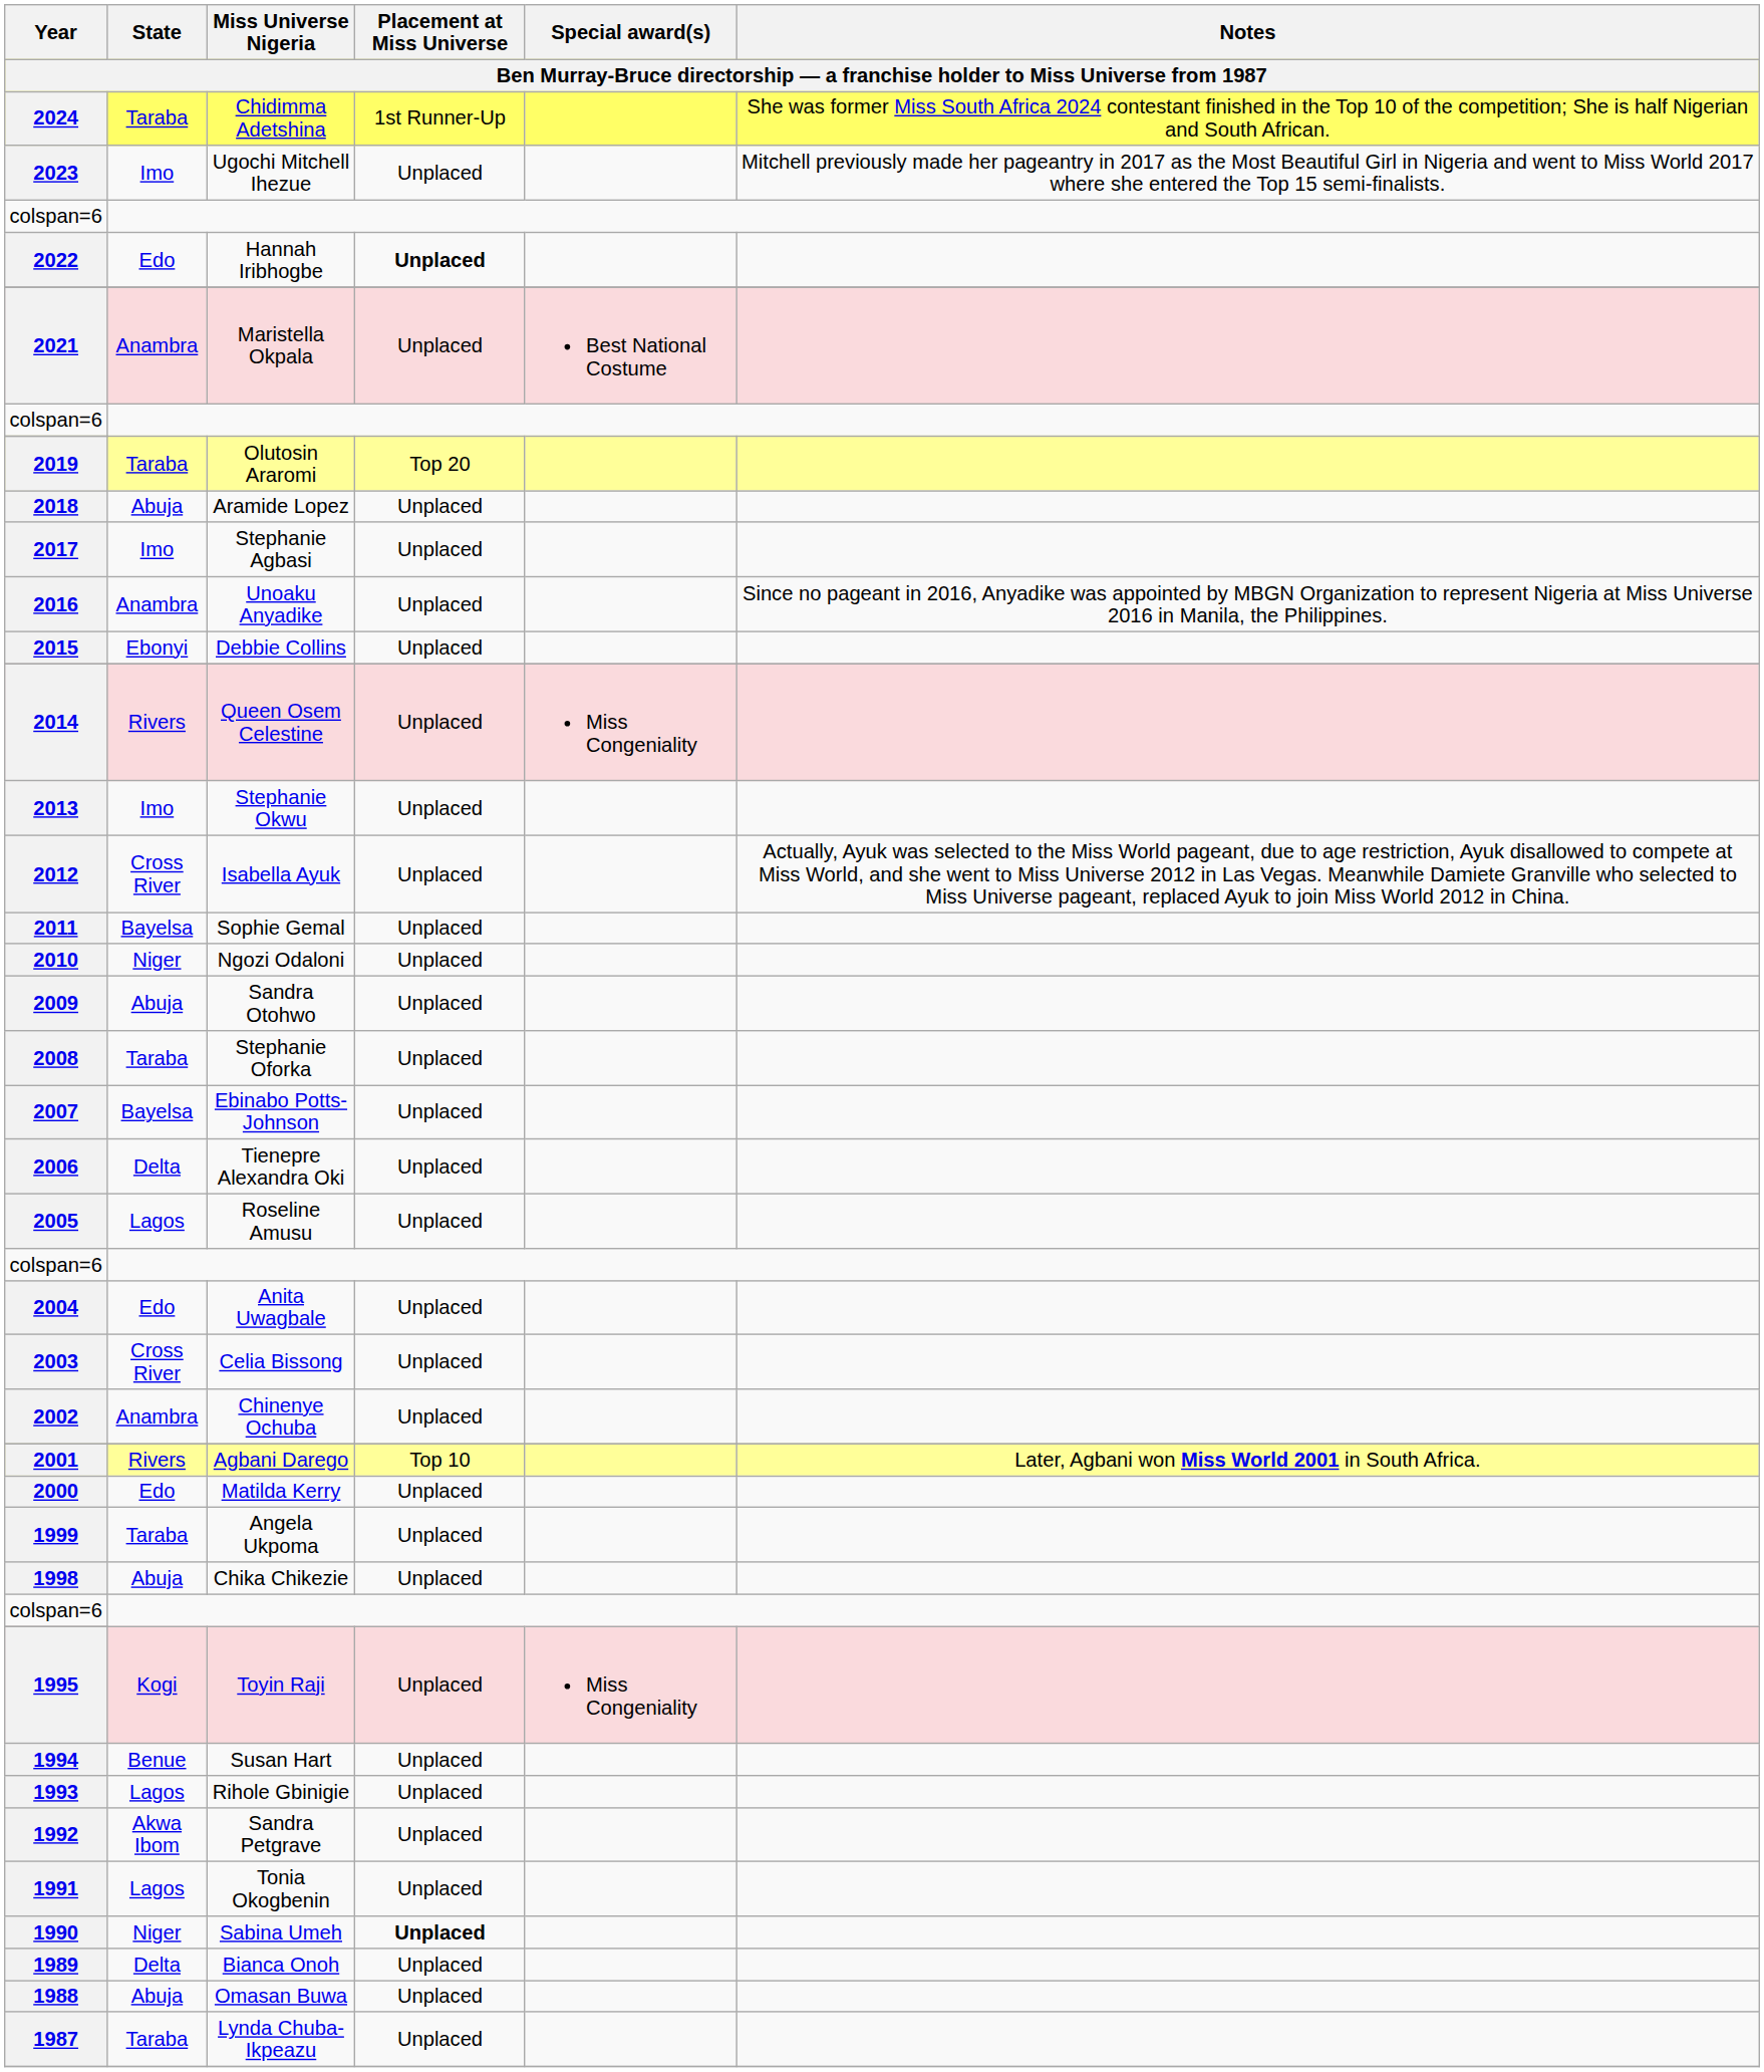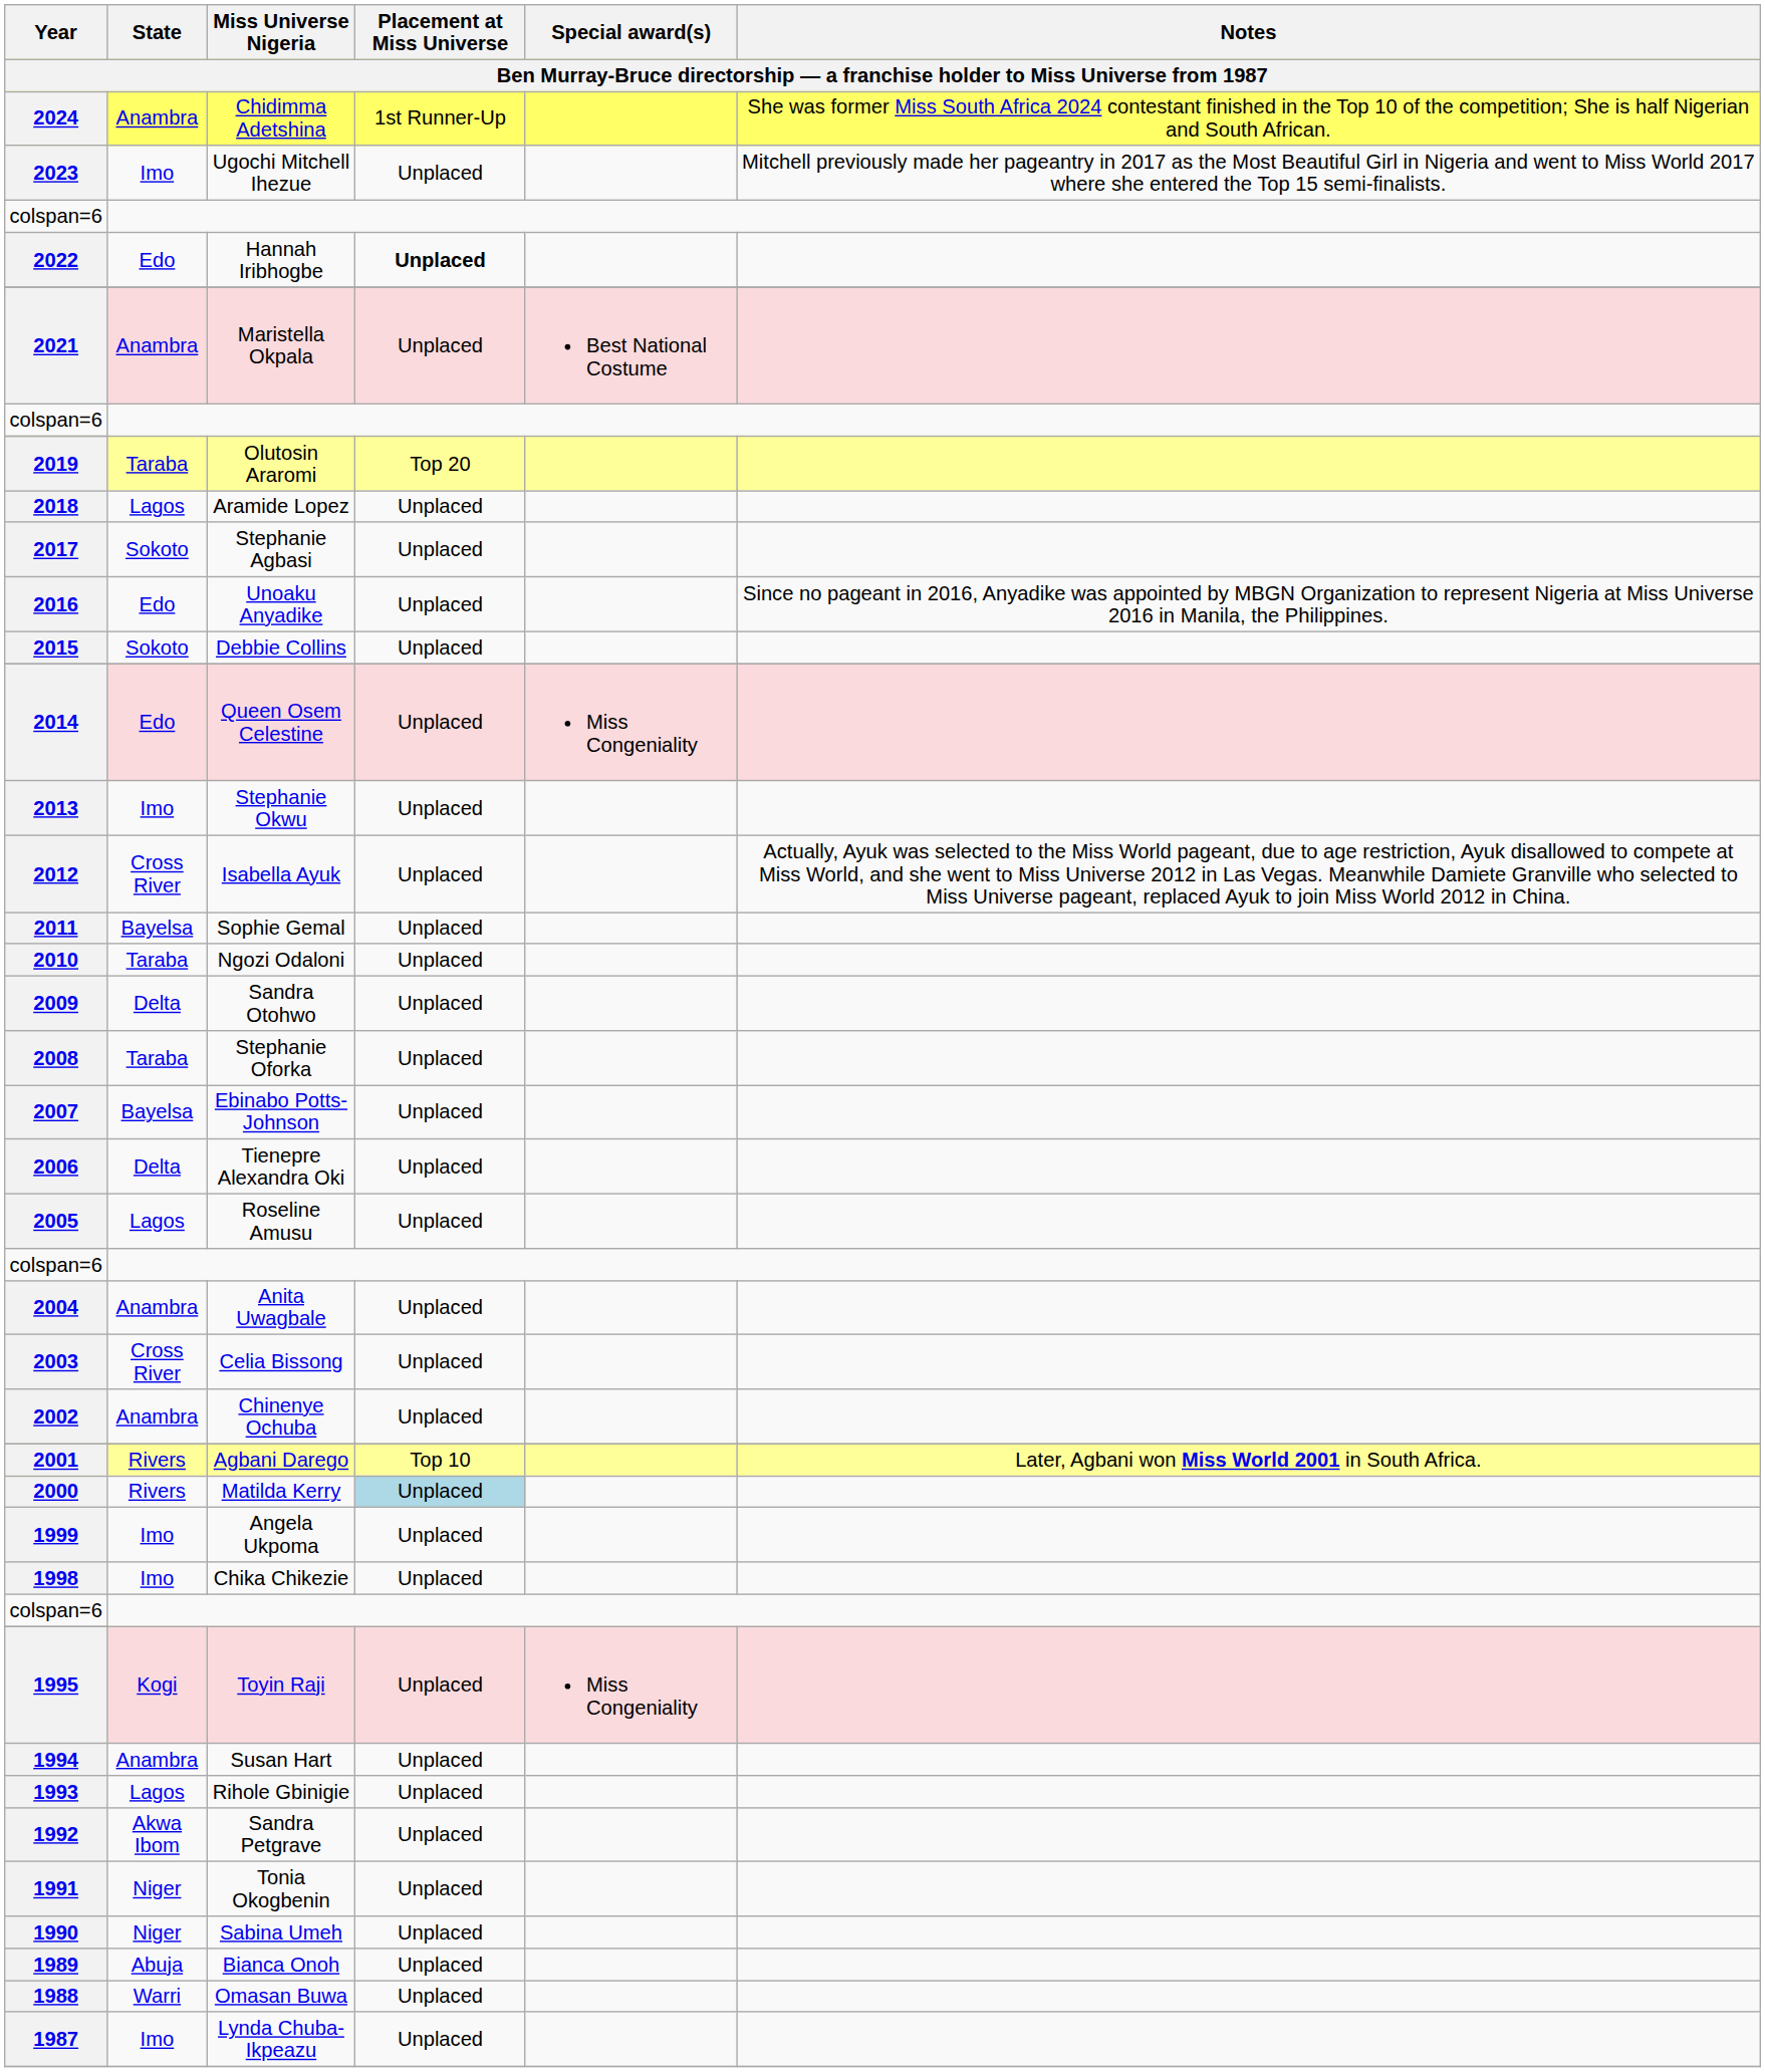Chidimma Adetshina | State: Taraba -> Anambra
Aramide Lopez | State: Abuja -> Lagos
Stephanie Agbasi | State: Imo -> Sokoto
Unoaku Anyadike | State: Anambra -> Edo
Debbie Collins | State: Ebonyi -> Sokoto
Queen Osem Celestine | State: Rivers -> Edo
Ngozi Odaloni | State: Niger -> Taraba
Sandra Otohwo | State: Abuja -> Delta
Anita Uwagbale | State: Edo -> Anambra
Matilda Kerry | State: Edo -> Rivers
Matilda Kerry | Placement at Miss Universe: no background -> lightblue background
Angela Ukpoma | State: Taraba -> Imo
Chika Chikezie | State: Abuja -> Imo
Susan Hart | State: Benue -> Anambra
Tonia Okogbenin | State: Lagos -> Niger
Sabina Umeh | Placement at Miss Universe: bold -> normal
Bianca Onoh | State: Delta -> Abuja
Omasan Buwa | State: Abuja -> Warri
Lynda Chuba-Ikpeazu | State: Taraba -> Imo
